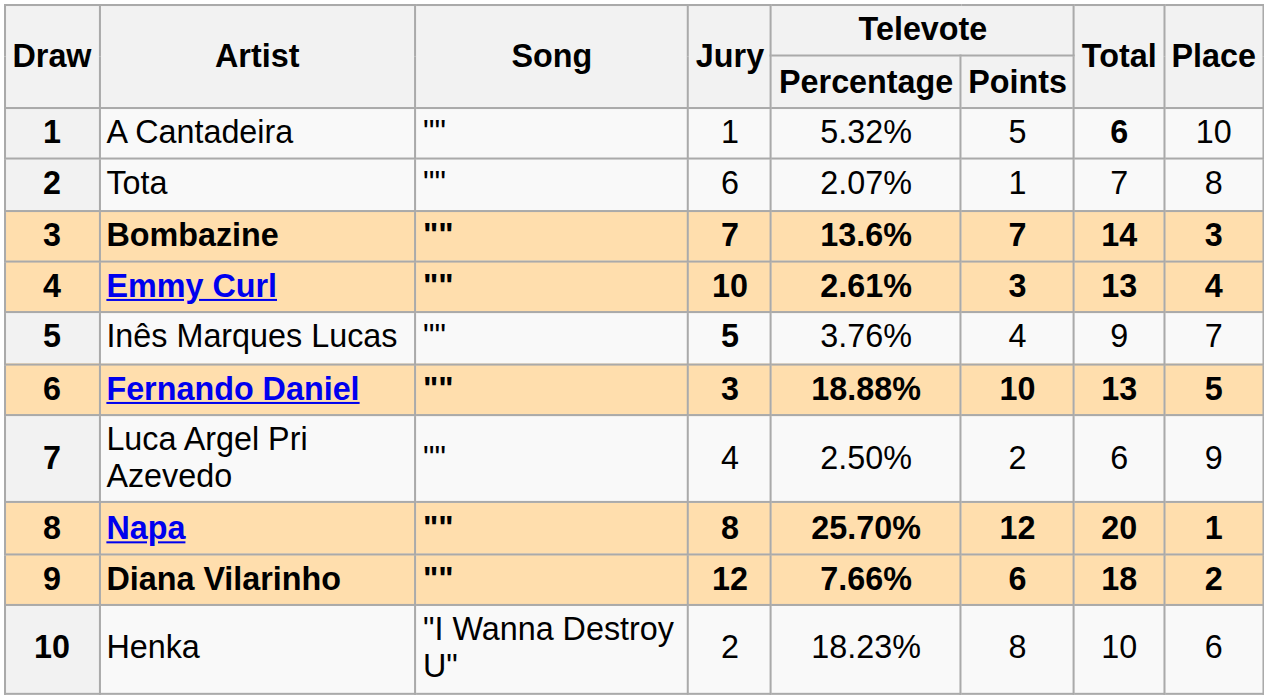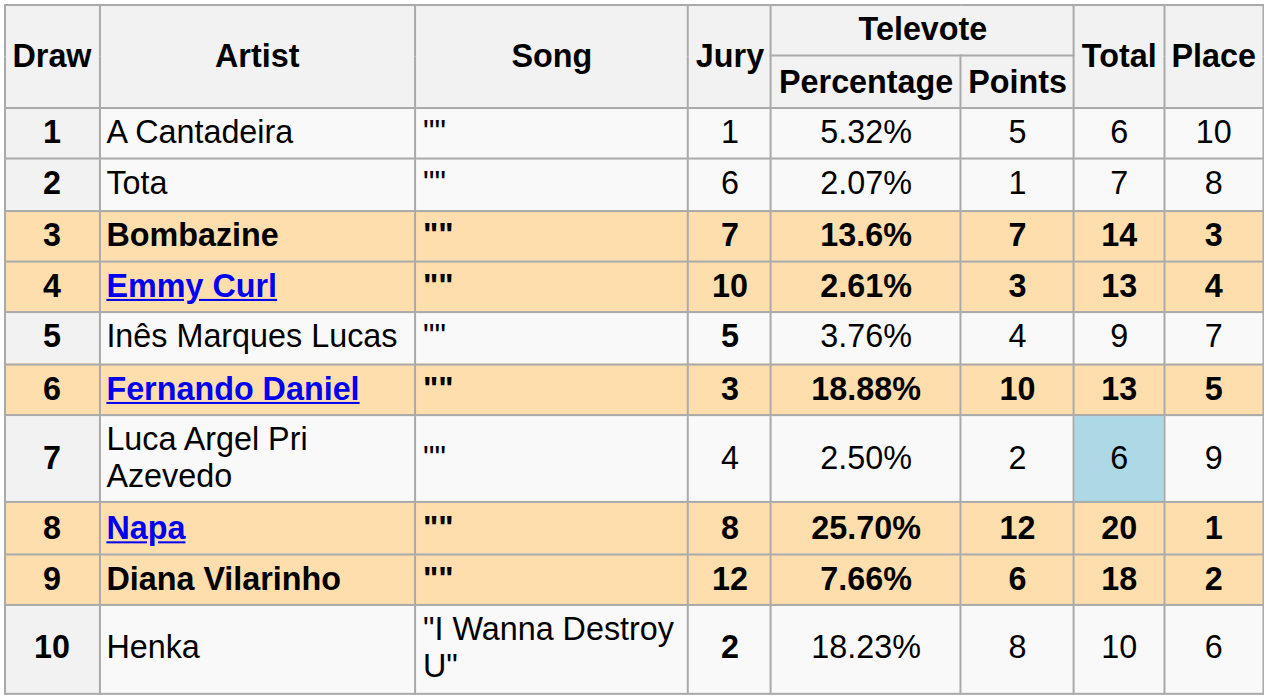A Cantadeira | Total: bold -> normal
Luca Argel Pri Azevedo | Total: no background -> lightblue background
Henka | Jury: normal -> bold
